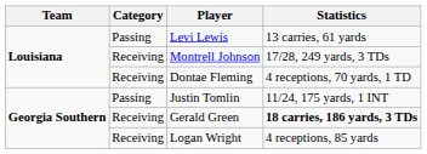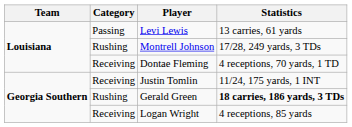Montrell Johnson | Category: Receiving -> Rushing
Justin Tomlin | Category: Passing -> Receiving
Gerald Green | Category: Receiving -> Rushing
